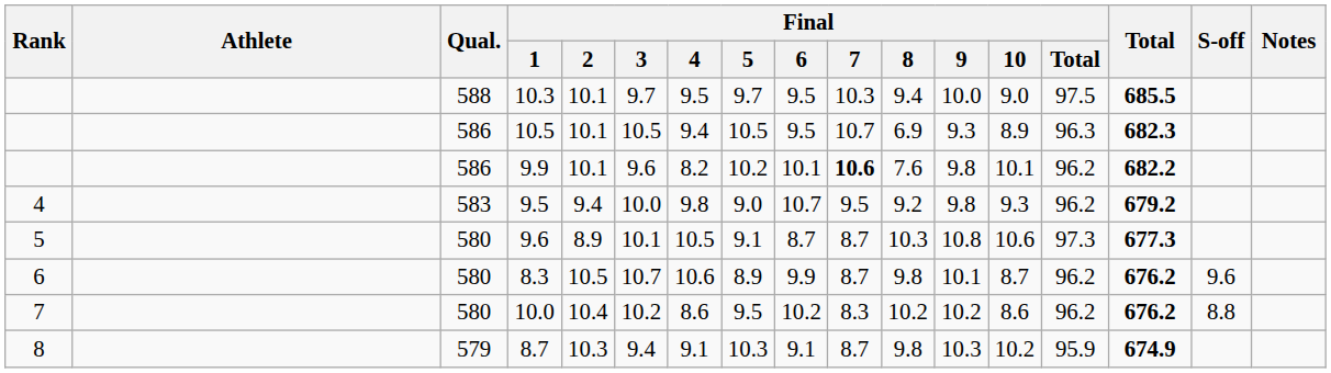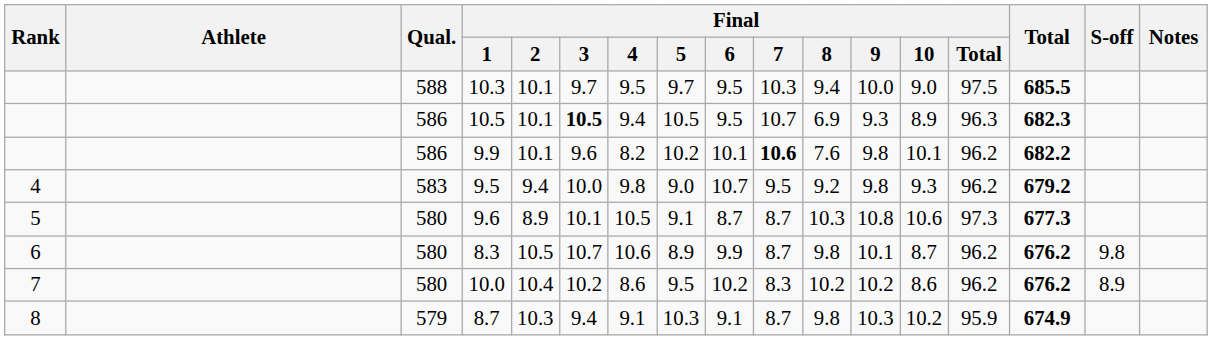row 4 | Final / 3: normal -> bold
row 8 | S-off: 9.6 -> 9.8
row 9 | S-off: 8.8 -> 8.9
